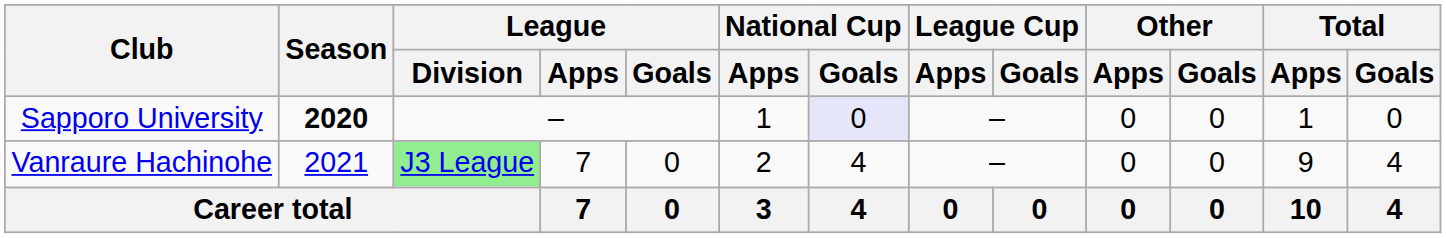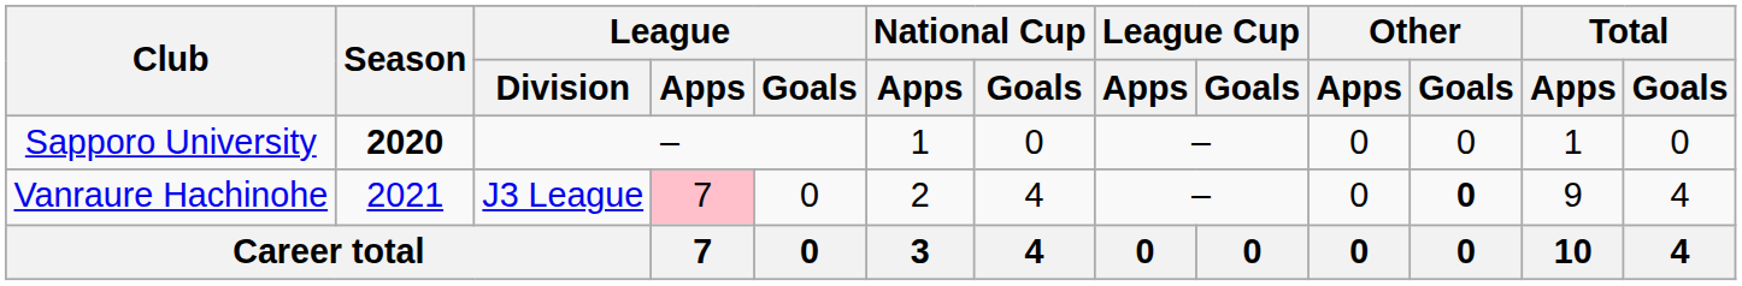Sapporo University | National Cup / Goals: lavender background -> no background
Vanraure Hachinohe | League / Division: lightgreen background -> no background
Vanraure Hachinohe | League / Apps: no background -> pink background
Vanraure Hachinohe | Other / Goals: normal -> bold
